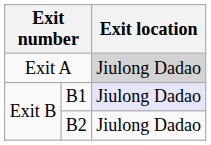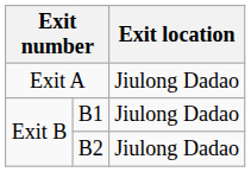Exit A | Exit location: lightgrey background -> no background
B1 | Exit location: lavender background -> no background
